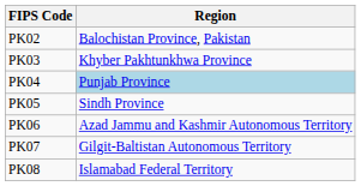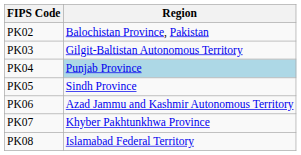PK03 | Region: Khyber Pakhtunkhwa Province -> Gilgit-Baltistan Autonomous Territory
PK07 | Region: Gilgit-Baltistan Autonomous Territory -> Khyber Pakhtunkhwa Province
